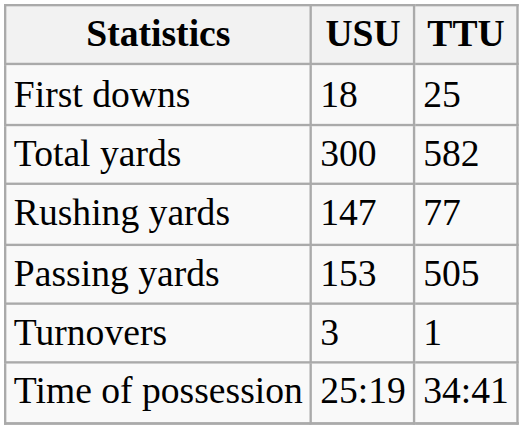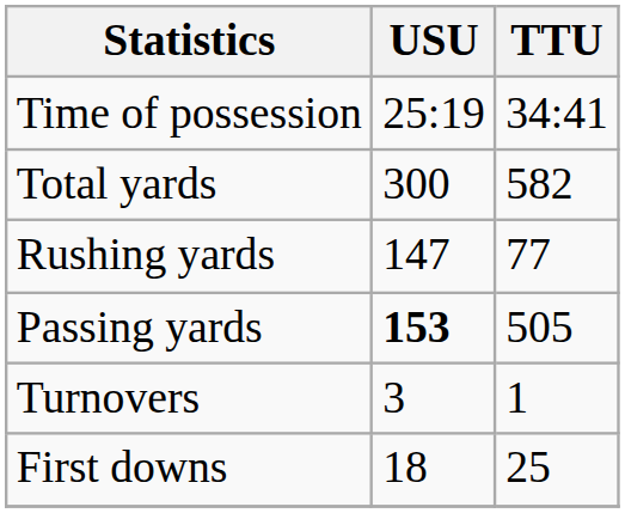rows swapped: First downs <-> Time of possession
Passing yards | USU: normal -> bold
